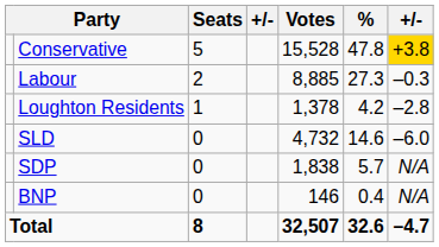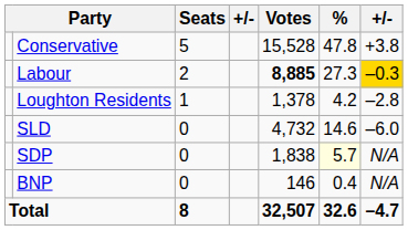Conservative | column 7: gold background -> no background
Labour | Votes: normal -> bold
Labour | column 7: no background -> gold background
SDP | %: no background -> lightyellow background
